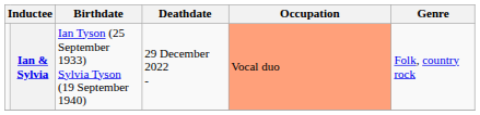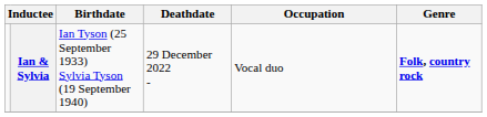Ian & Sylvia | Occupation: lightsalmon background -> no background
Ian & Sylvia | Genre: normal -> bold
